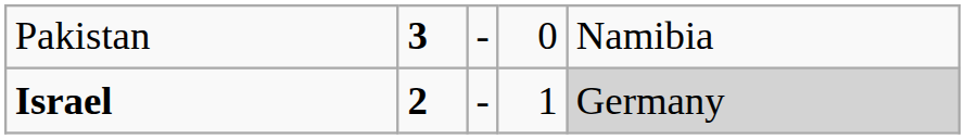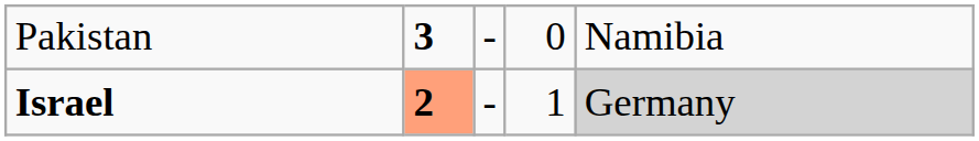Israel | column 2: no background -> lightsalmon background
